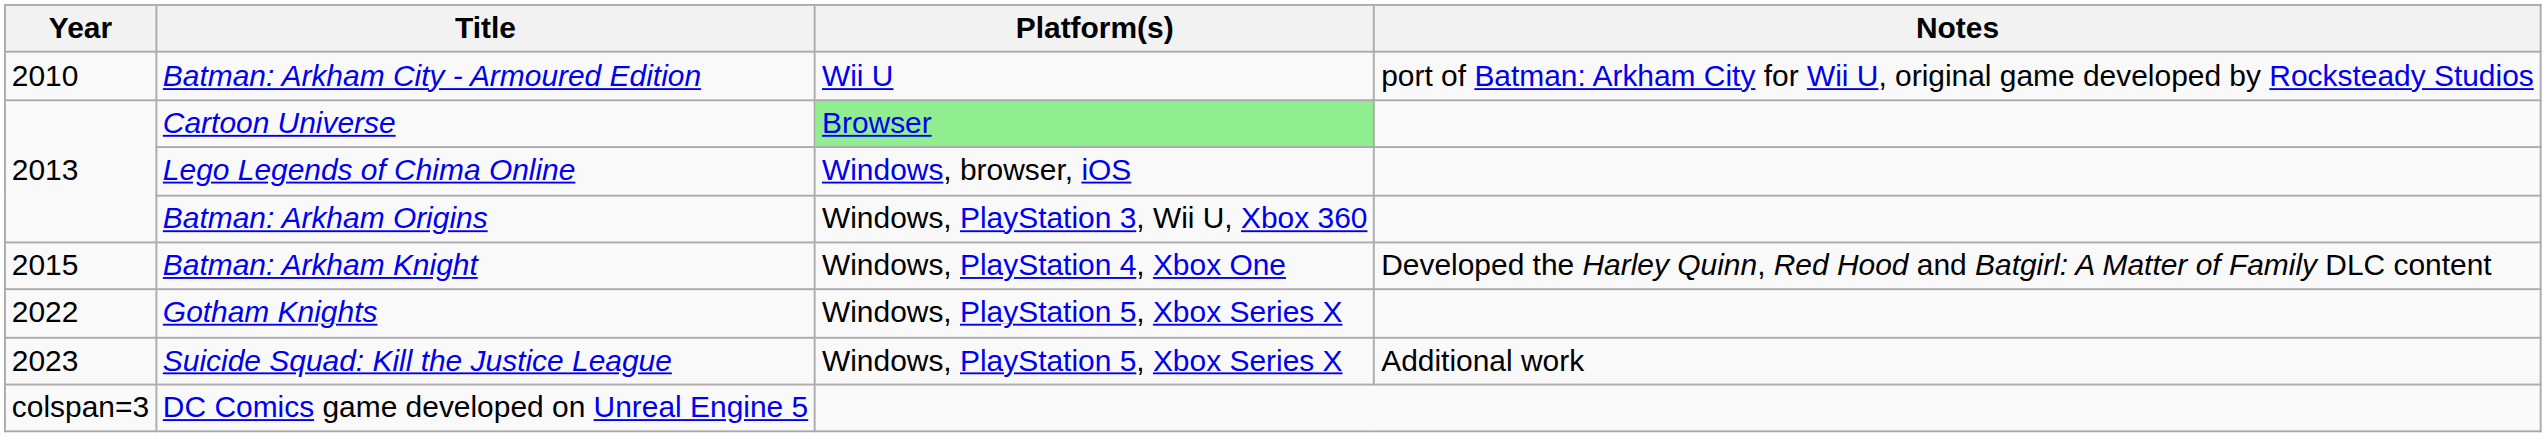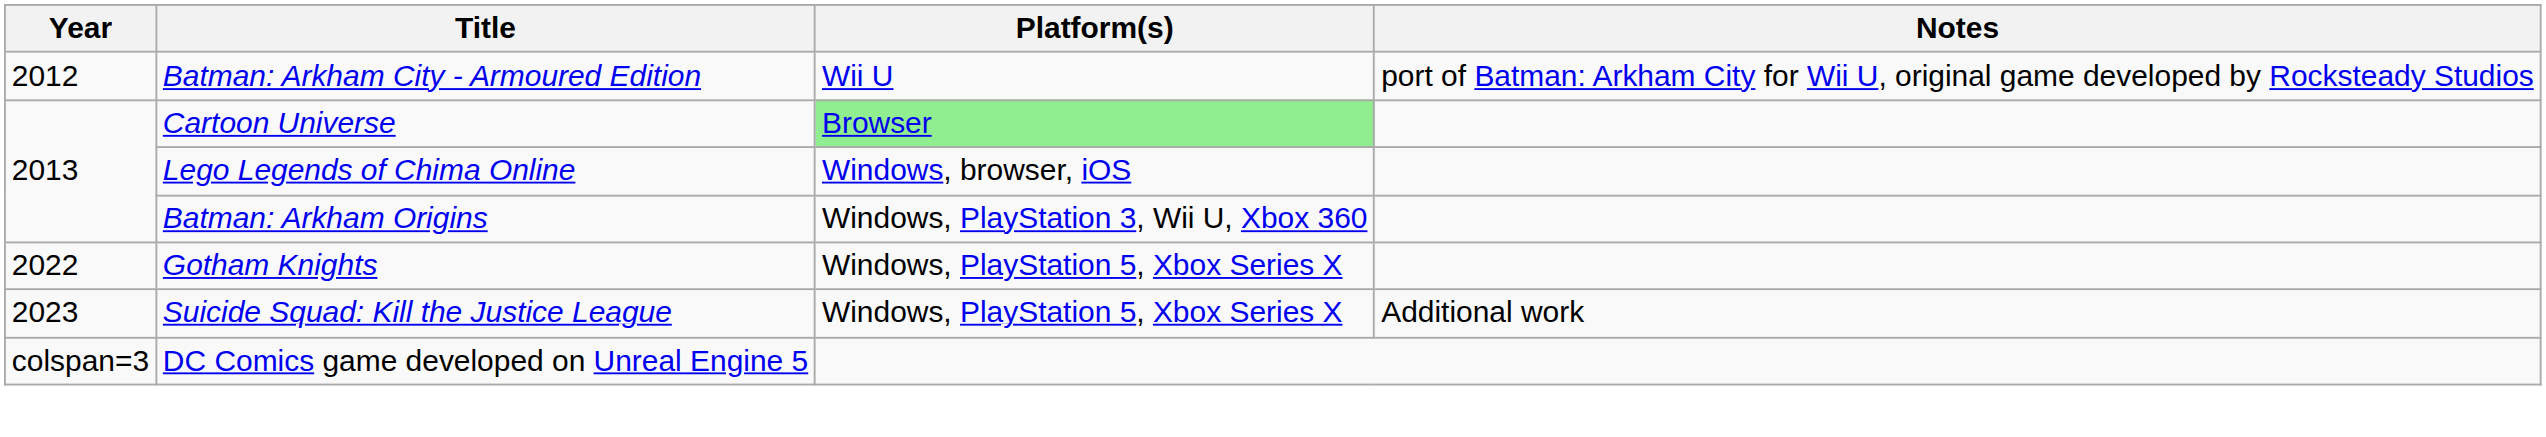Batman: Arkham City - Armoured Edition | Year: 2010 -> 2012
- row: 2015 | Batman: Arkham Knight | Windows, PlayStation 4, Xbox One | Developed the Harley Quinn, Red Hood and Batgirl: A Matter of Family DLC content
